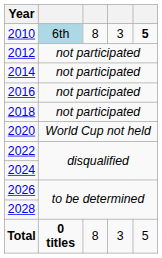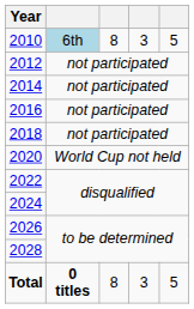2010 | column 5: bold -> normal
